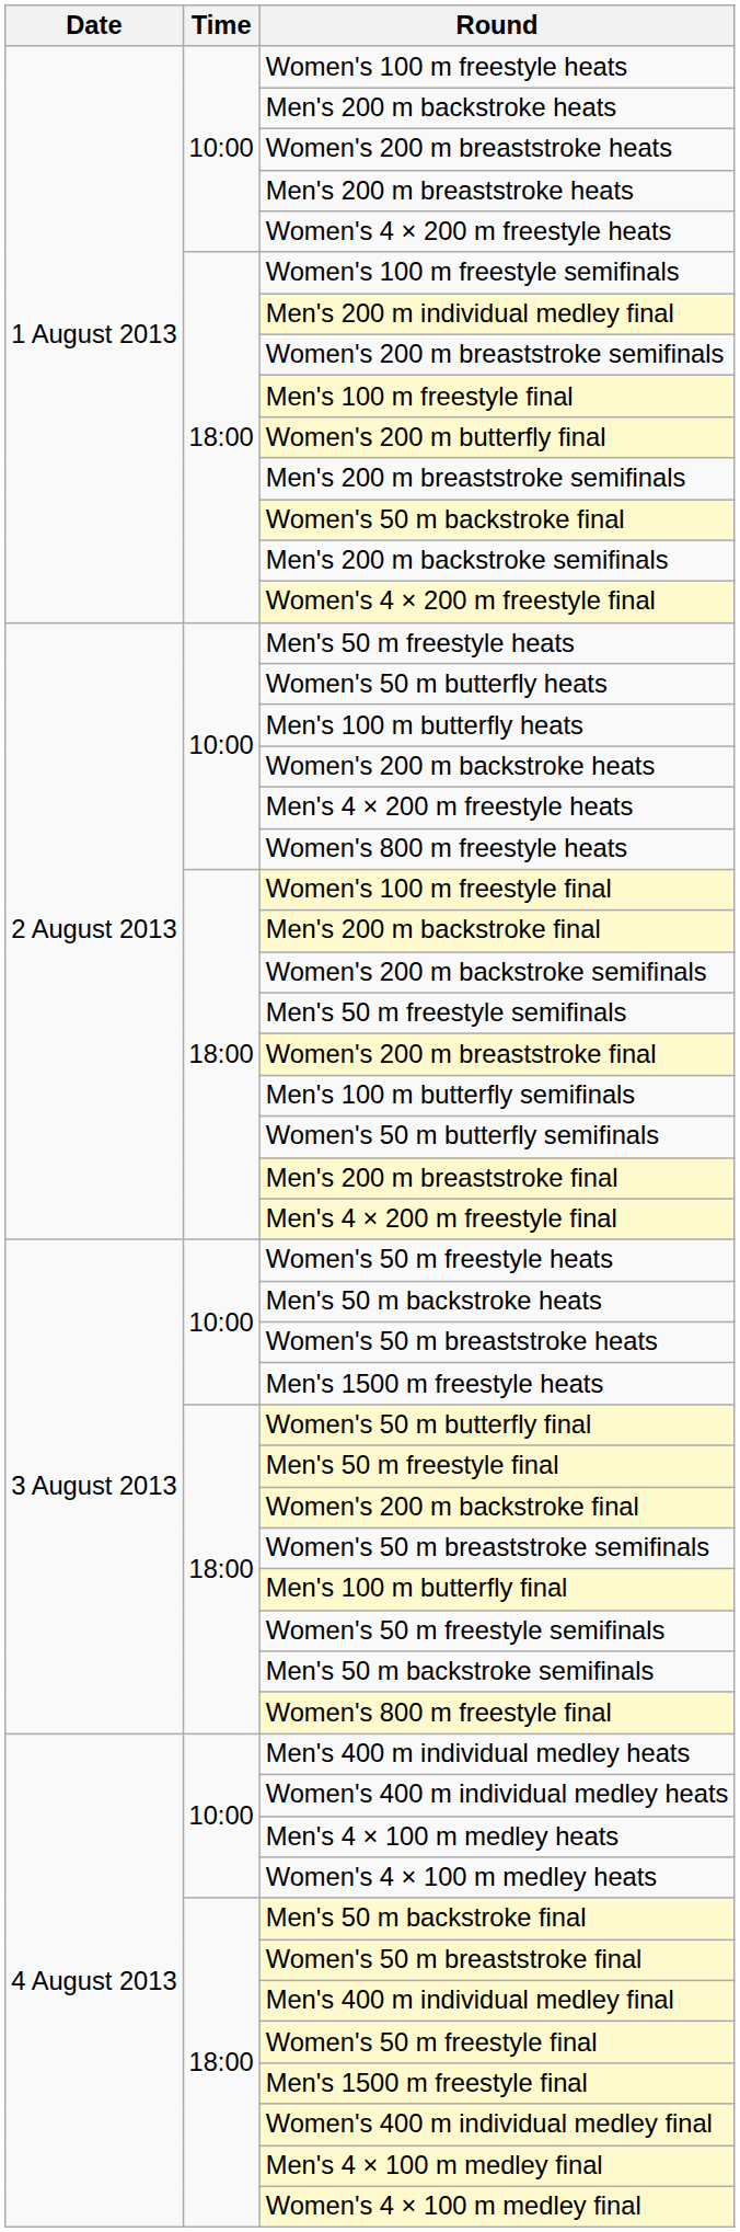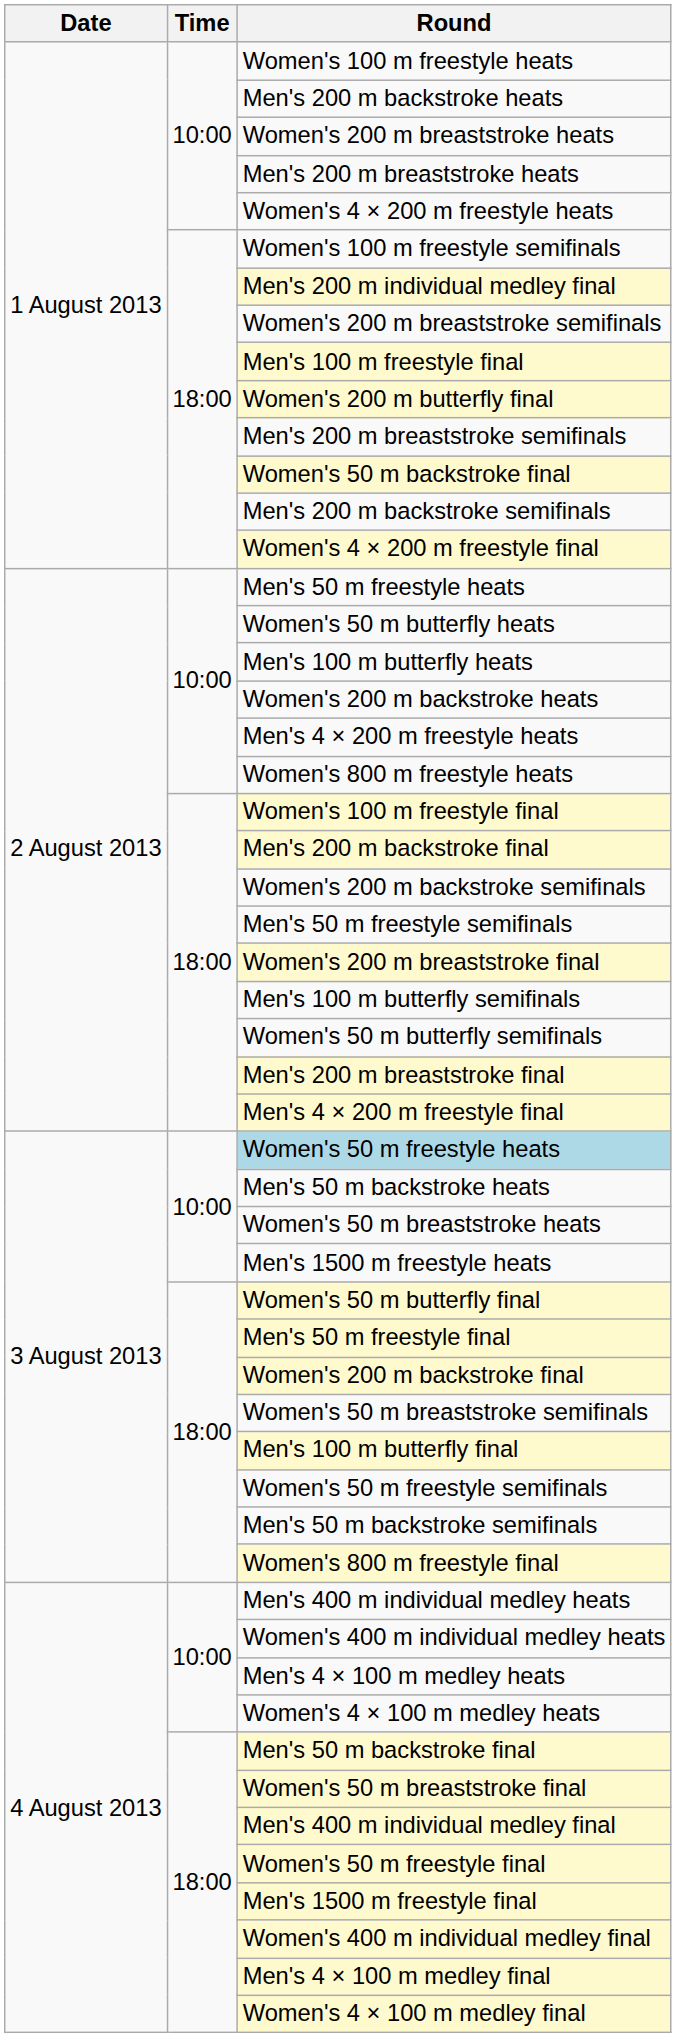Women's 50 m freestyle heats | Round: no background -> lightblue background
